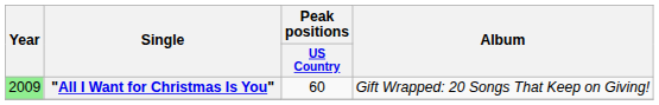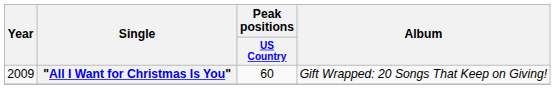row 3 | Year: lightgreen background -> no background
